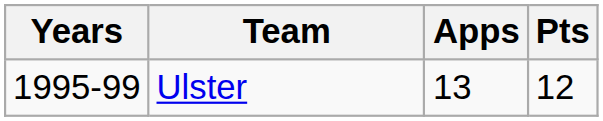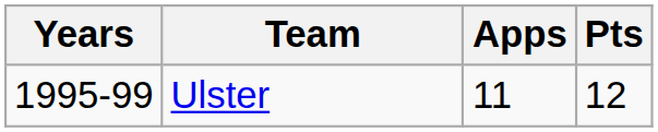Ulster | Apps: 13 -> 11
